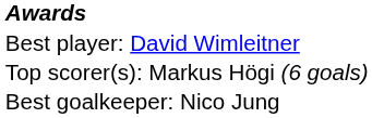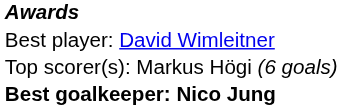Best goalkeeper: Nico Jung | Awards: normal -> bold
